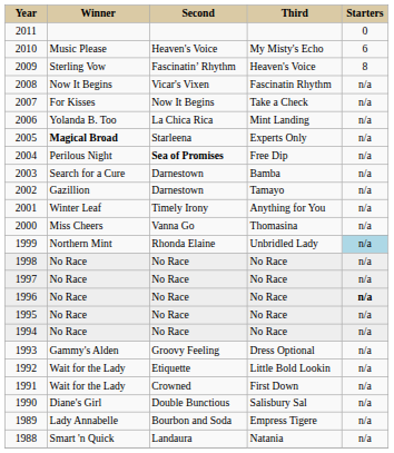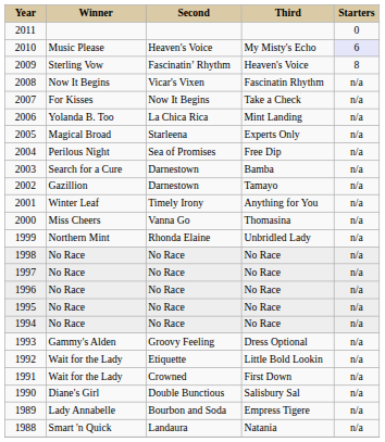2010 | column 5: no background -> lavender background
2005 | column 2: bold -> normal
2004 | column 3: bold -> normal
1999 | column 5: lightblue background -> no background
1996 | column 5: bold -> normal
